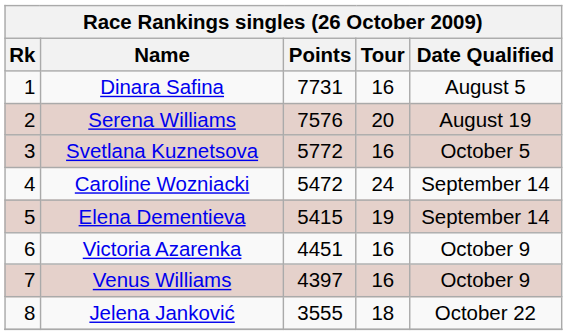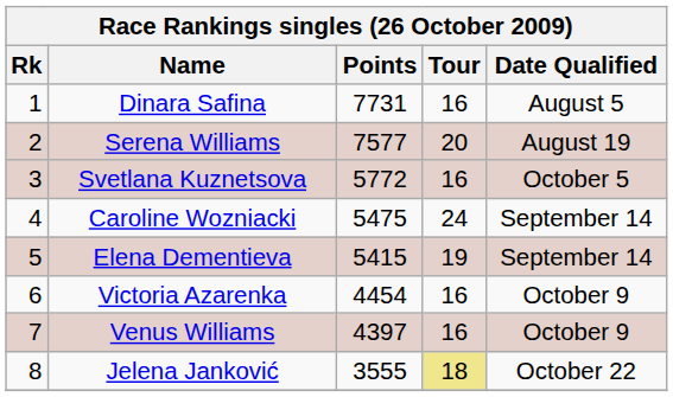Serena Williams | Points: 7576 -> 7577
Caroline Wozniacki | Points: 5472 -> 5475
Victoria Azarenka | Points: 4451 -> 4454
Jelena Janković | Tour: no background -> khaki background
